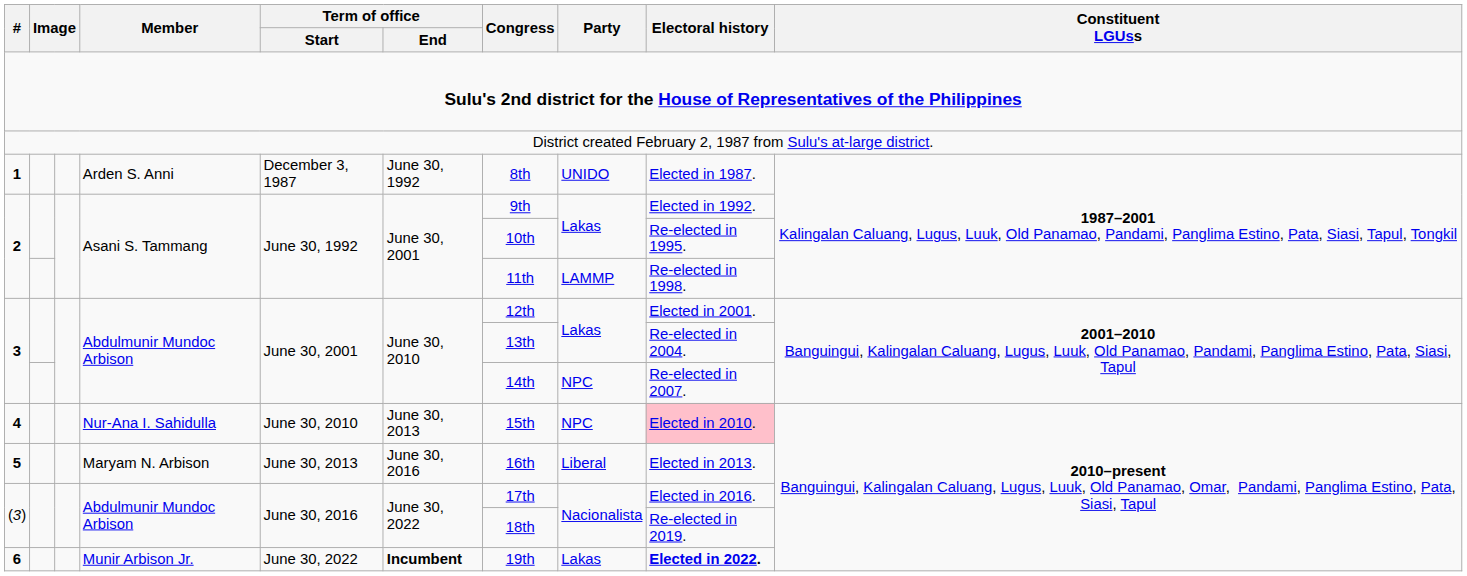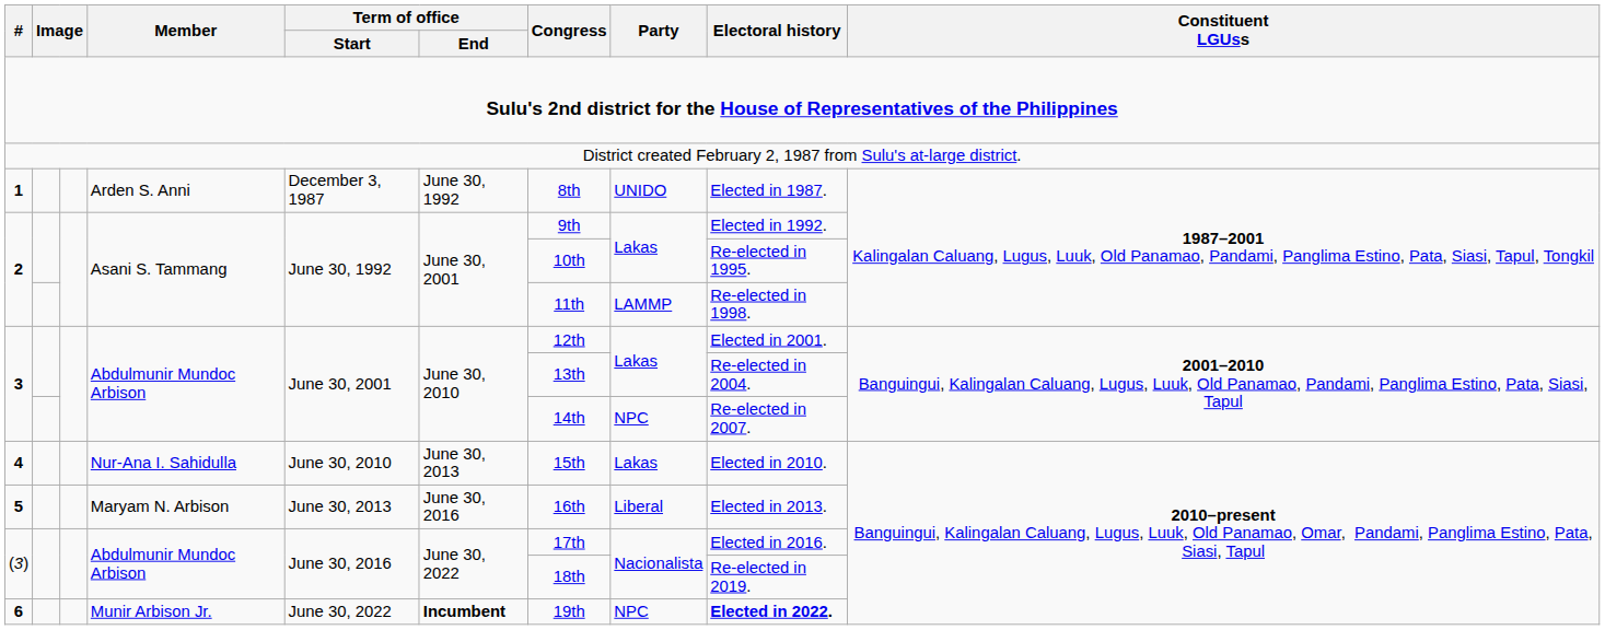4 | Party: NPC -> Lakas
4 | Electoral history: pink background -> no background
6 | Party: Lakas -> NPC
